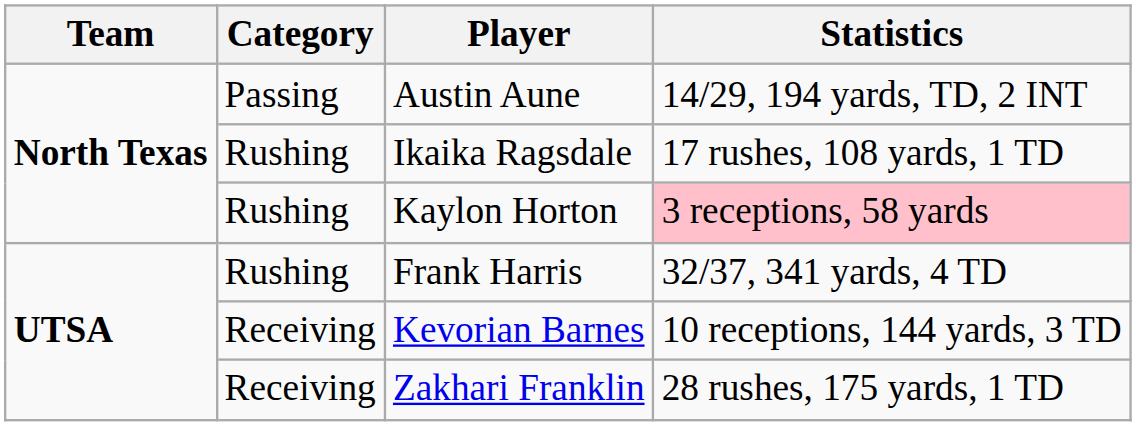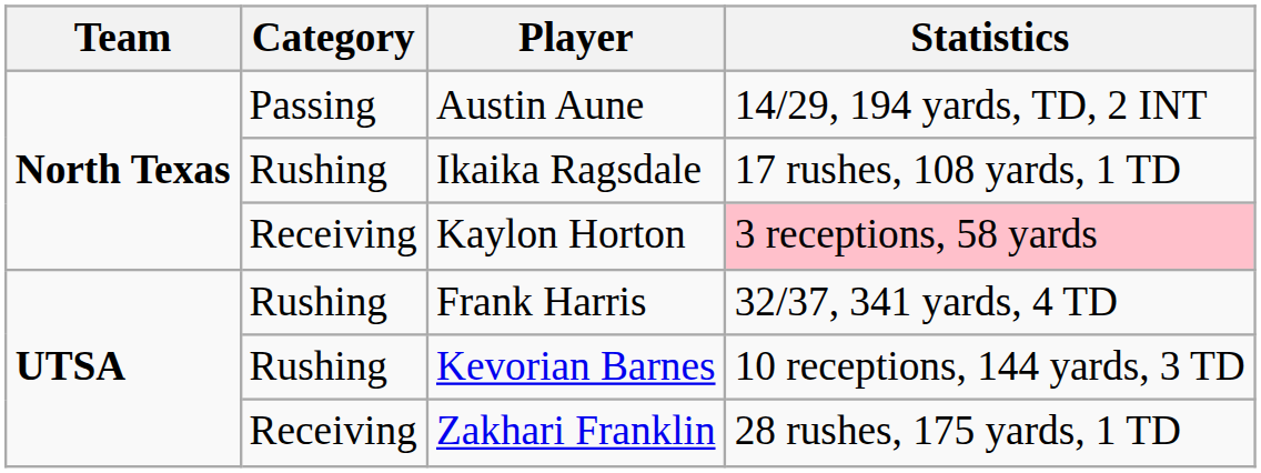Kaylon Horton | Category: Rushing -> Receiving
Kevorian Barnes | Category: Receiving -> Rushing
